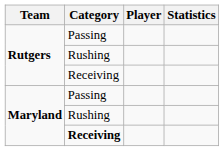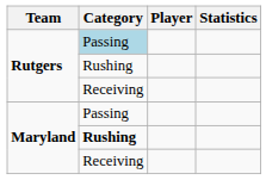Rutgers / Passing | Category: no background -> lightblue background
Maryland / Rushing | Category: normal -> bold
Maryland / Receiving | Category: bold -> normal
